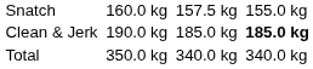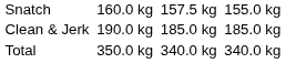Clean & Jerk | column 4: bold -> normal
